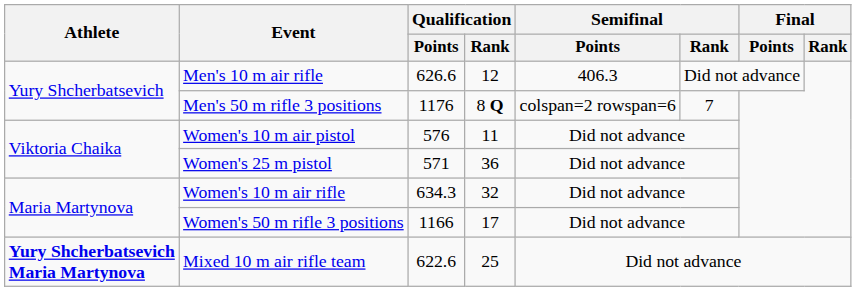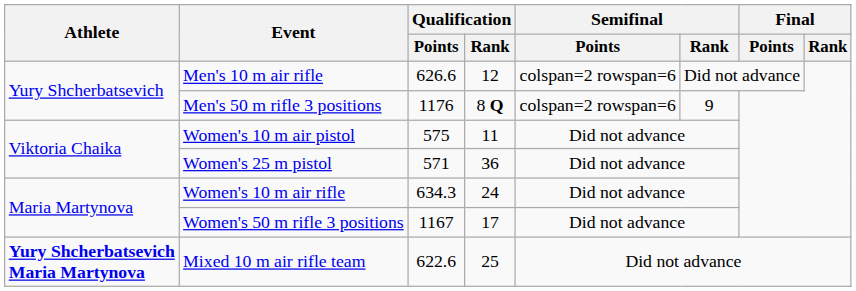Men's 10 m air rifle | Semifinal / Points: 406.3 -> colspan=2 rowspan=6
Men's 50 m rifle 3 positions | Semifinal / Rank: 7 -> 9
Women's 10 m air pistol | Qualification / Points: 576 -> 575
Women's 10 m air rifle | Qualification / Rank: 32 -> 24
Women's 50 m rifle 3 positions | Qualification / Points: 1166 -> 1167
